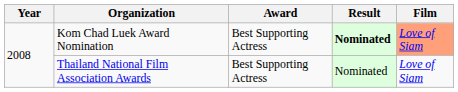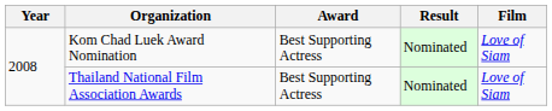Kom Chad Luek Award Nomination | Result: bold -> normal
Kom Chad Luek Award Nomination | Film: lightsalmon background -> no background
